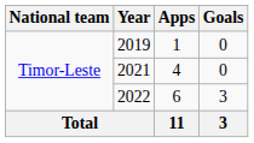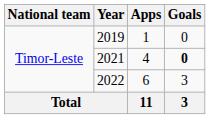2021 | Goals: normal -> bold
